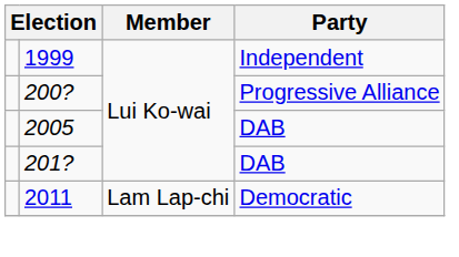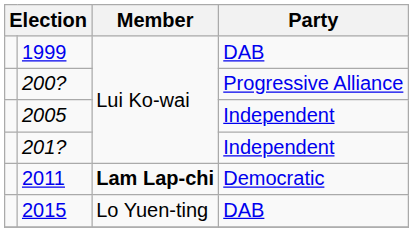1999 | Party: Independent -> DAB
2005 | Party: DAB -> Independent
201? | Party: DAB -> Independent
2011 | Member: normal -> bold
+ row: 2015 | Lo Yuen-ting | DAB
